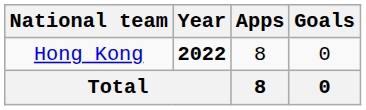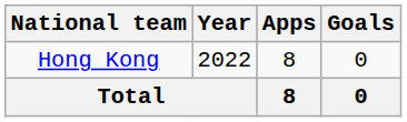Hong Kong | Year: bold -> normal
